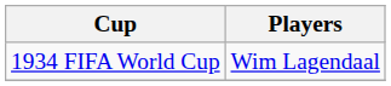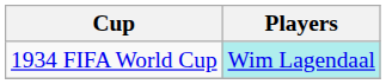1934 FIFA World Cup | Players: no background -> paleturquoise background
